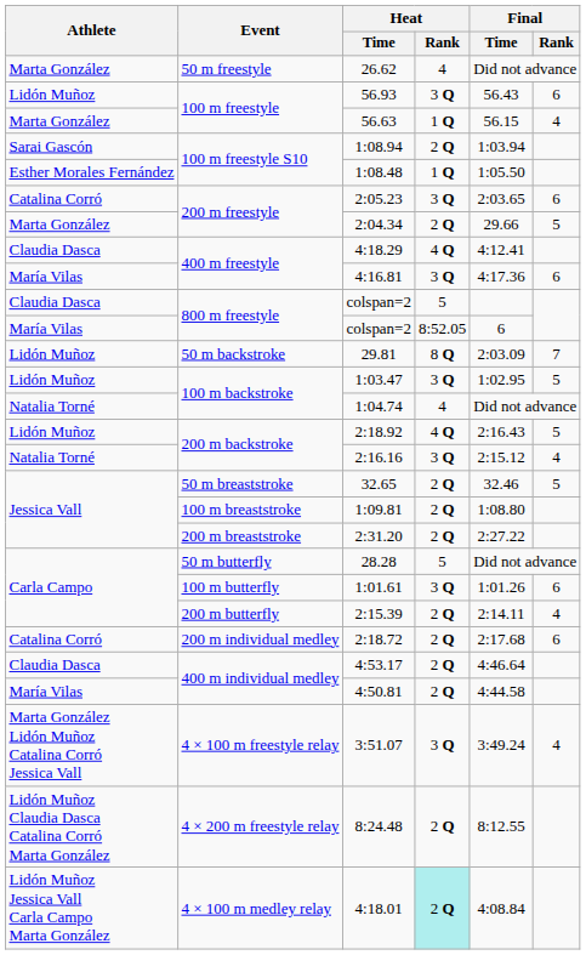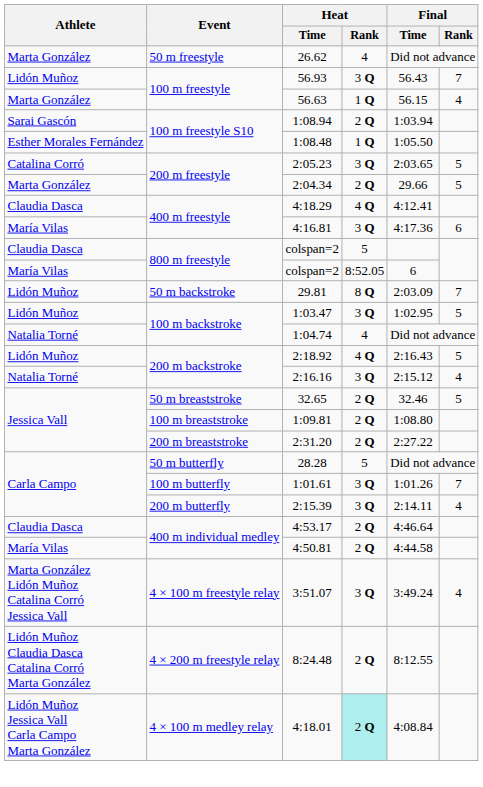56.93 | Final / Rank: 6 -> 7
2:05.23 | Final / Rank: 6 -> 5
1:01.61 | Final / Rank: 6 -> 7
2:15.39 | Heat / Rank: 2 Q -> 3 Q
- row: Catalina Corró | 200 m individual medley | 2:18.72 | 2 Q | 2:17.68 | 6
